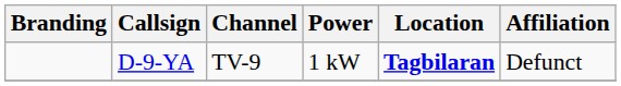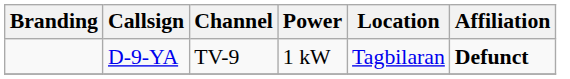D-9-YA | Location: bold -> normal
D-9-YA | Affiliation: normal -> bold
